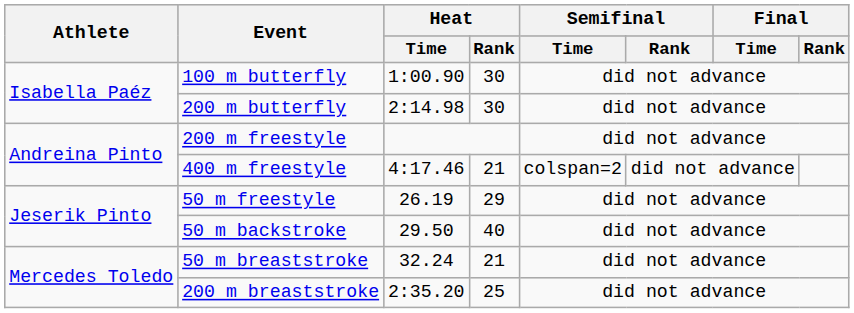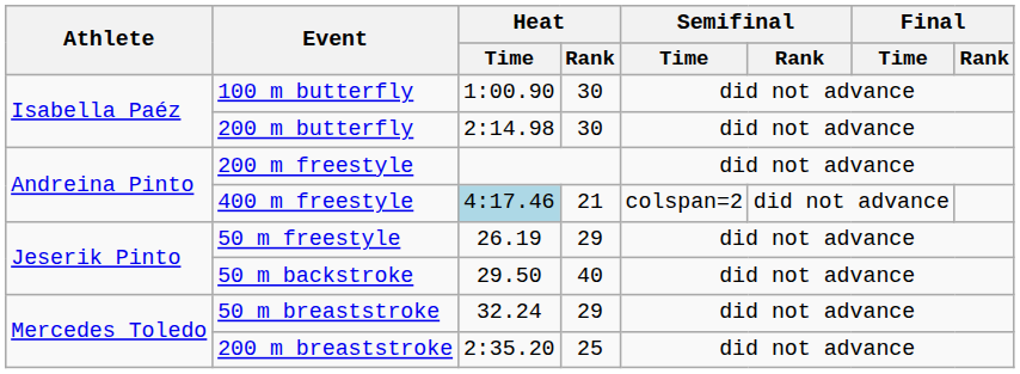400 m freestyle | Heat / Time: no background -> lightblue background
50 m breaststroke | Heat / Rank: 21 -> 29
